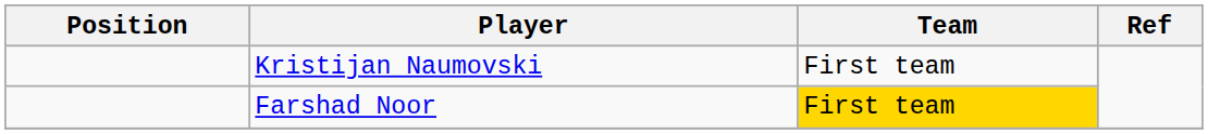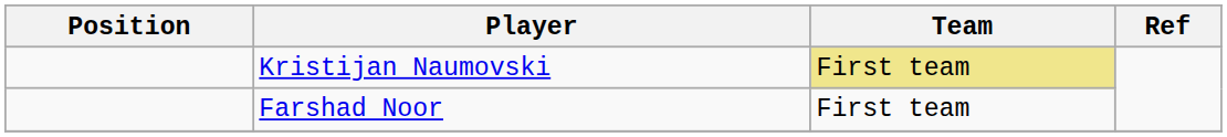Kristijan Naumovski | Team: no background -> khaki background
Farshad Noor | Team: gold background -> no background
